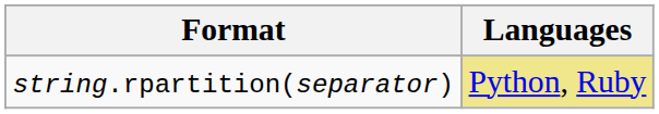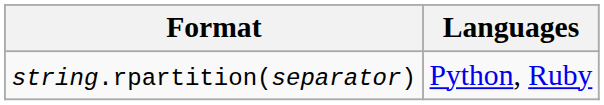string.rpartition(separator) | Languages: khaki background -> no background
